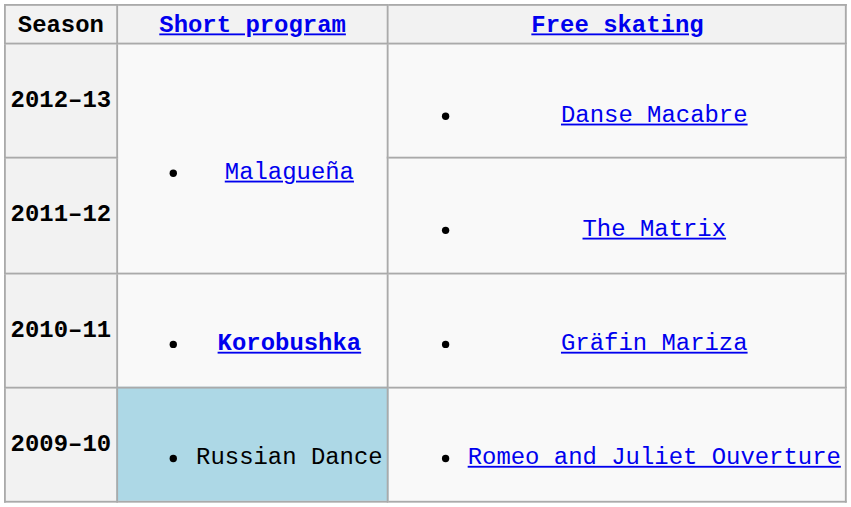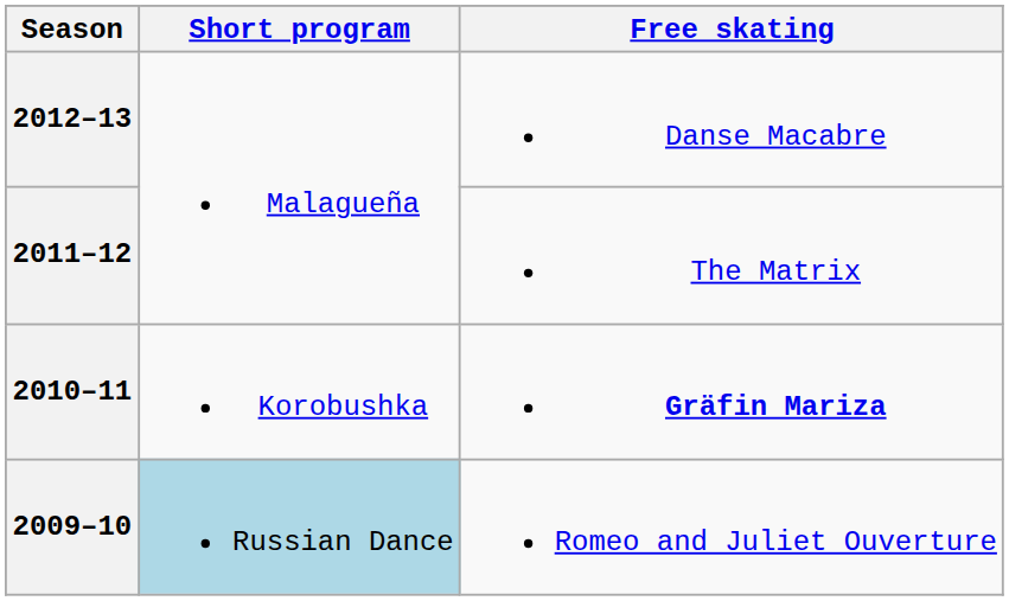2010–11 | Short program: bold -> normal
2010–11 | Free skating: normal -> bold
